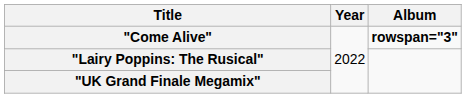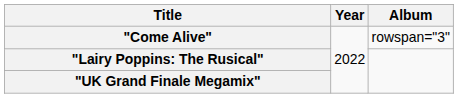"Come Alive" | Album: bold -> normal
